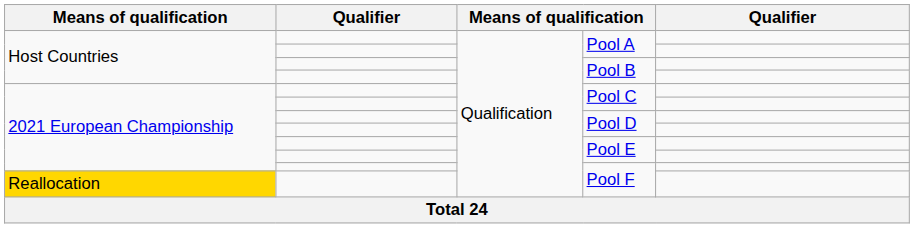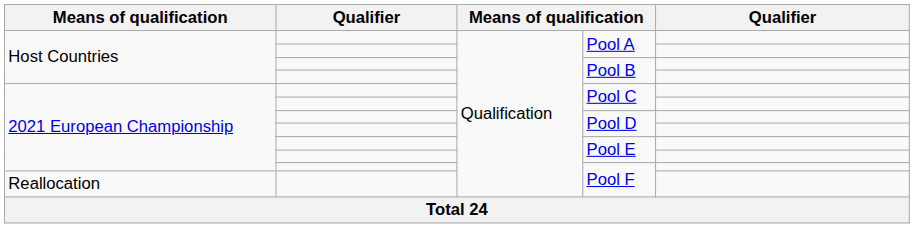Reallocation / Pool F | column 1: gold background -> no background
